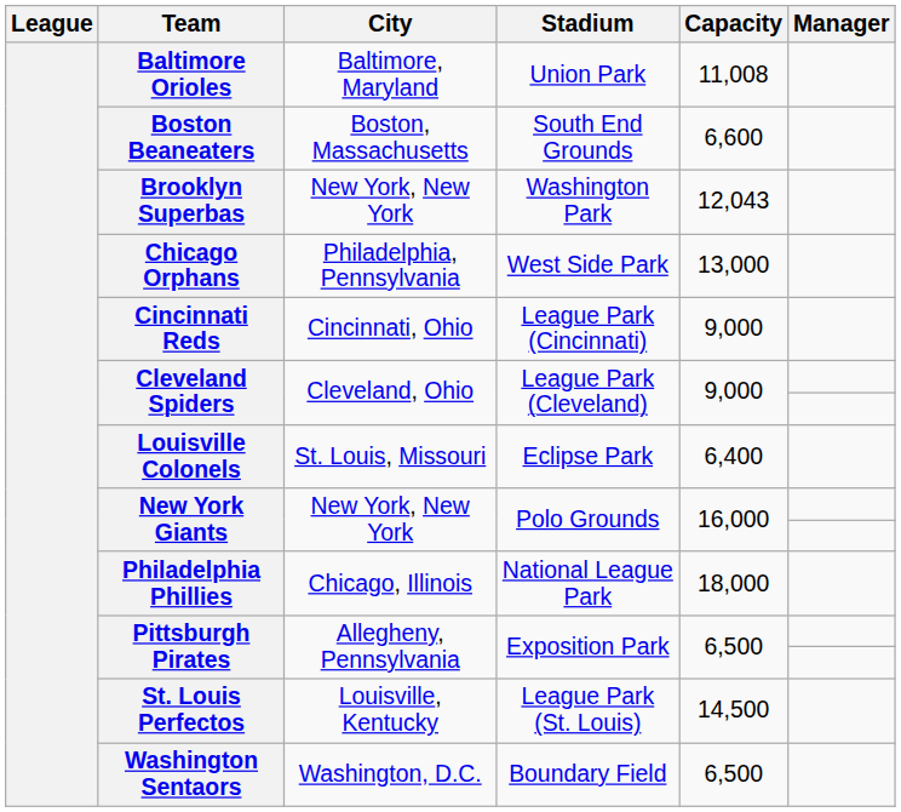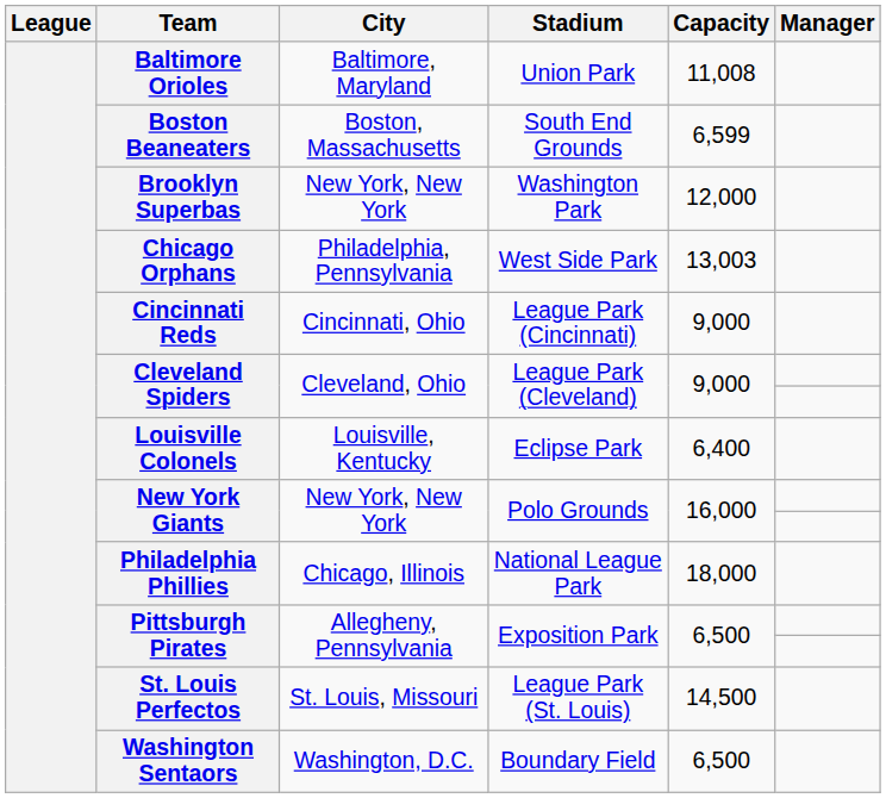Boston Beaneaters | Capacity: 6,600 -> 6,599
Brooklyn Superbas | Capacity: 12,043 -> 12,000
Chicago Orphans | Capacity: 13,000 -> 13,003
Louisville Colonels | City: St. Louis, Missouri -> Louisville, Kentucky
St. Louis Perfectos | City: Louisville, Kentucky -> St. Louis, Missouri
